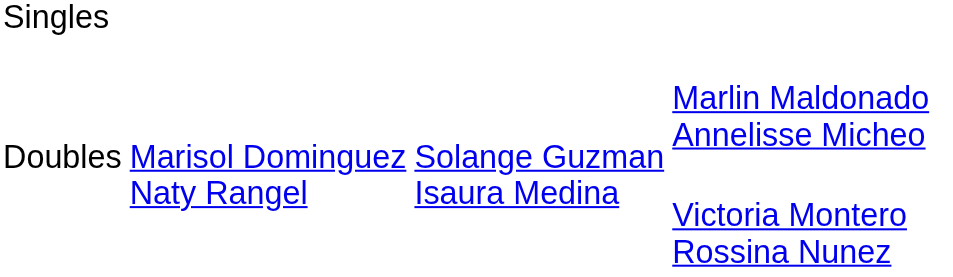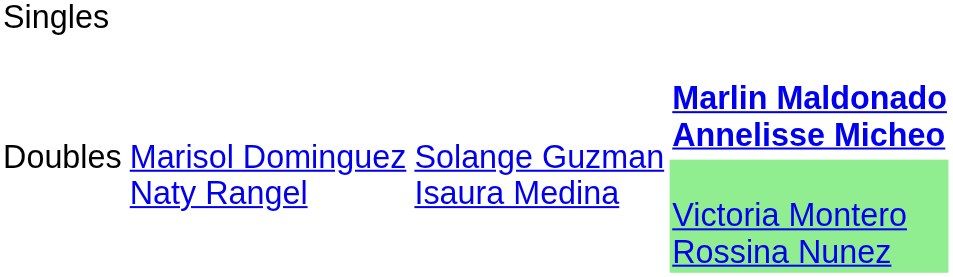Marlin Maldonado Annelisse Micheo | column 4: normal -> bold
Victoria Montero Rossina Nunez | column 4: no background -> lightgreen background
